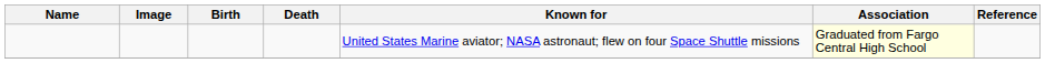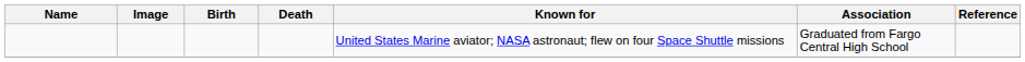row 2 | Association: lightyellow background -> no background
